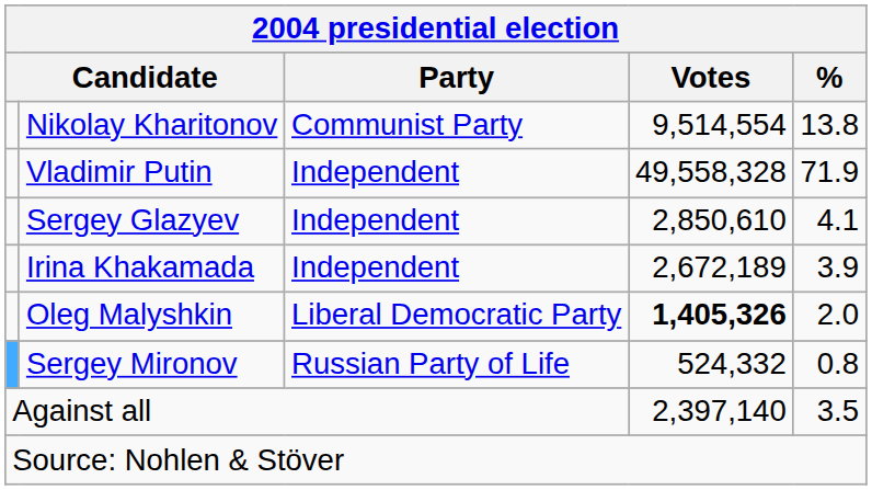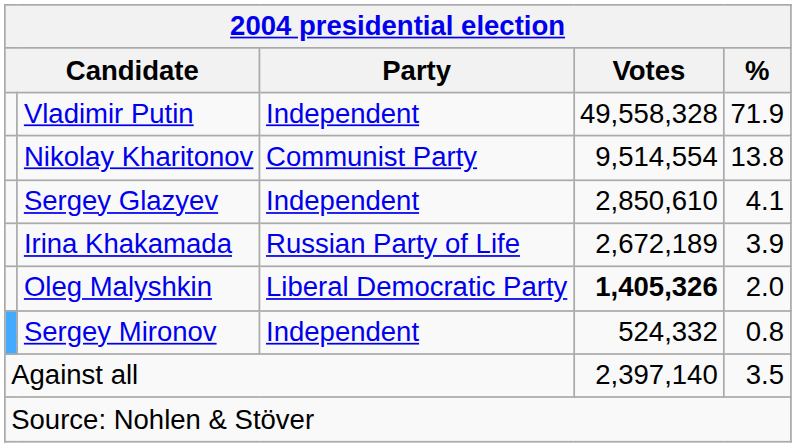rows swapped: Vladimir Putin <-> Nikolay Kharitonov
Irina Khakamada | Party: Independent -> Russian Party of Life
Sergey Mironov | Party: Russian Party of Life -> Independent
